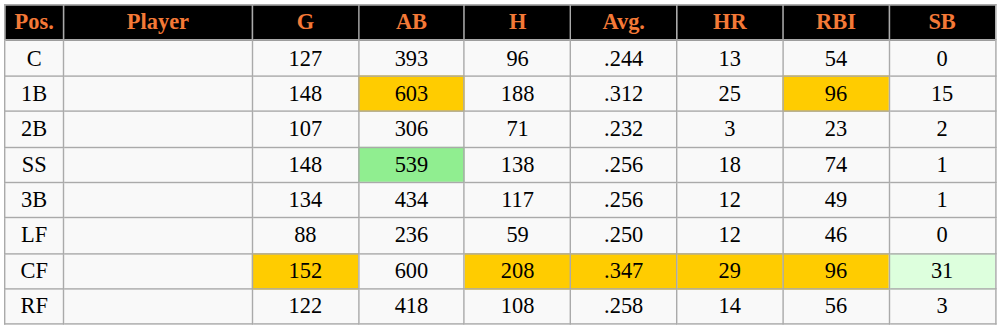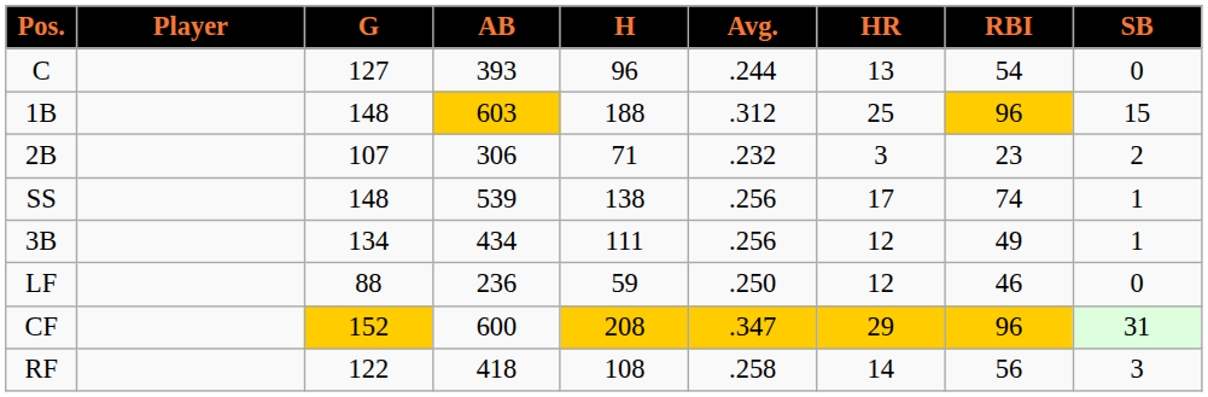SS | AB: lightgreen background -> no background
SS | HR: 18 -> 17
3B | H: 117 -> 111
